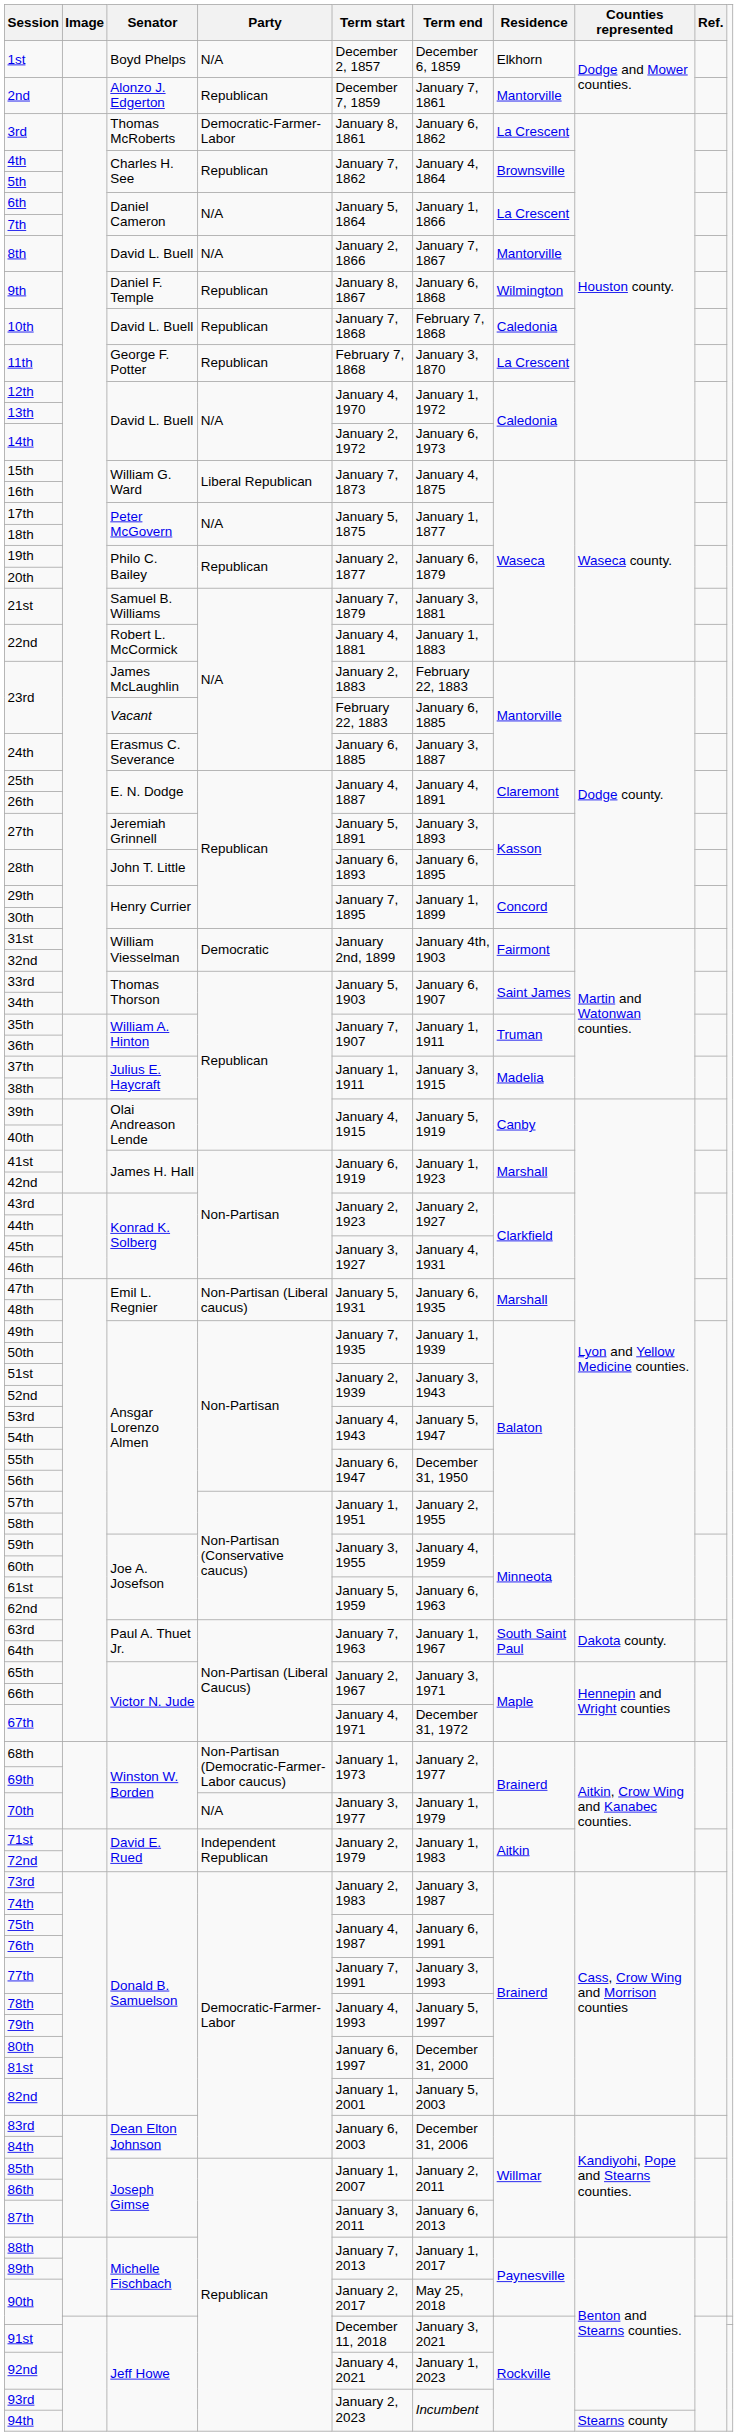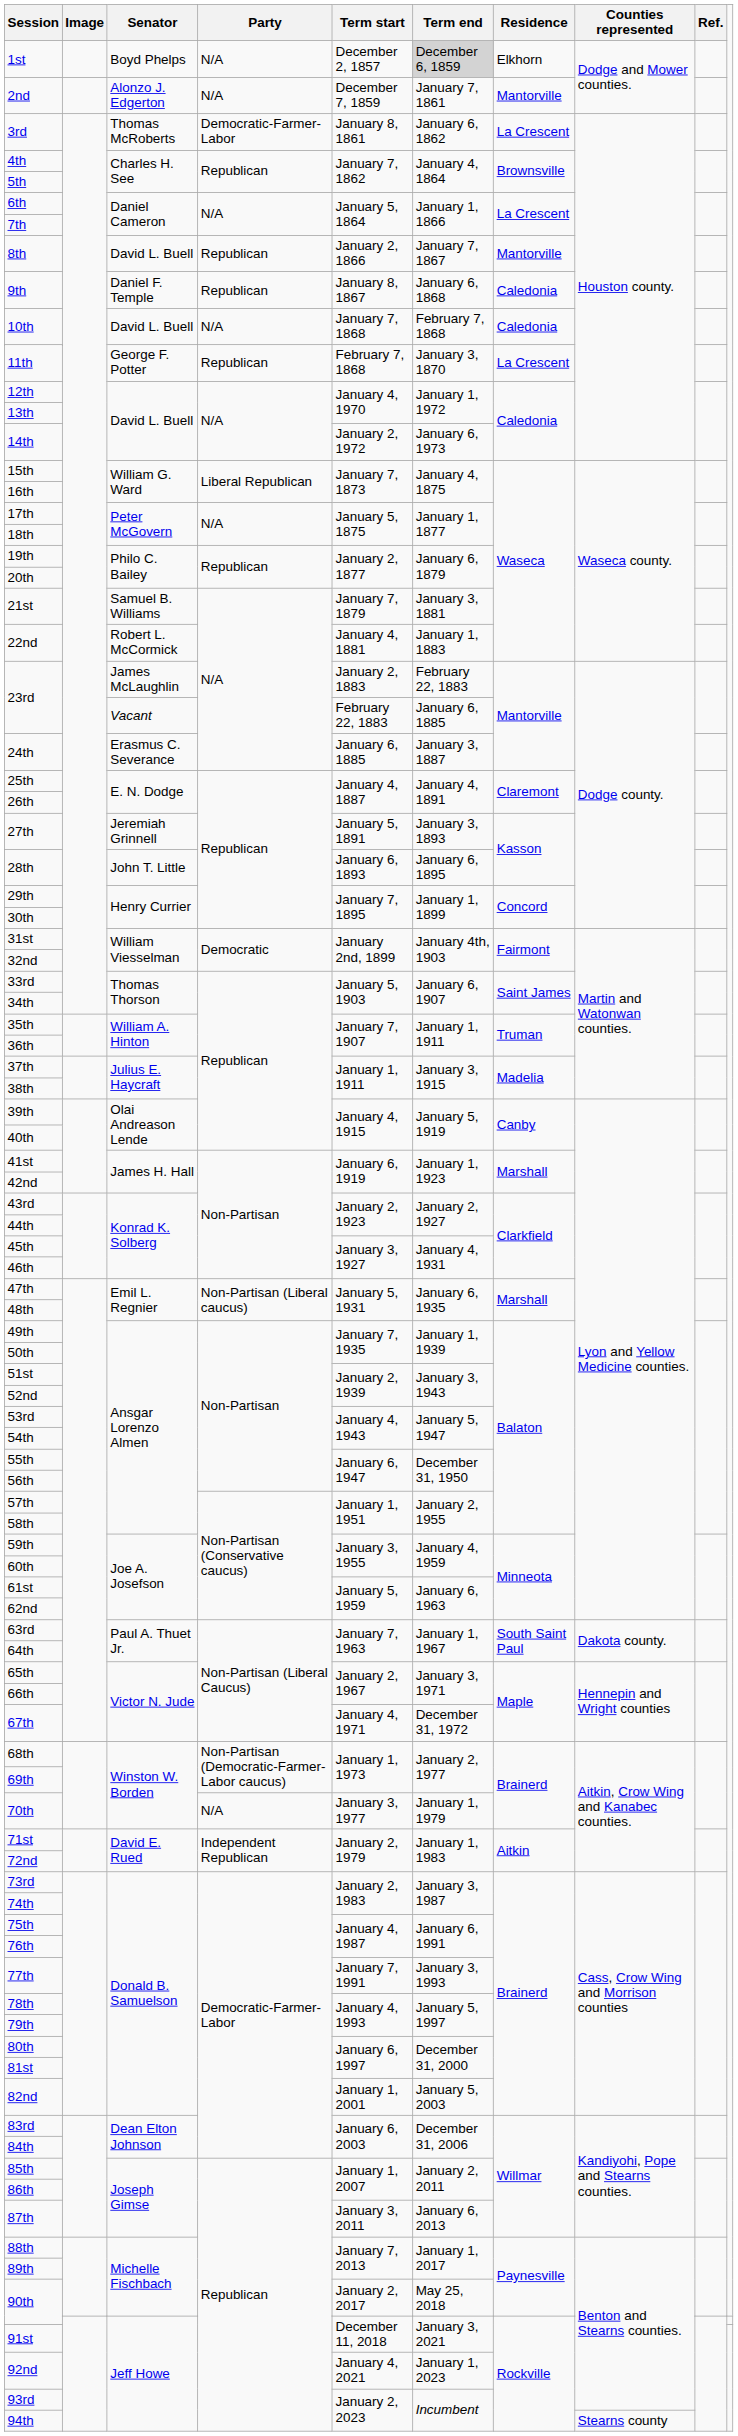1st | Term end: no background -> lightgrey background
2nd | Party: Republican -> N/A
8th | Party: N/A -> Republican
9th | Residence: Wilmington -> Caledonia
10th / David L. Buell | Party: Republican -> N/A
